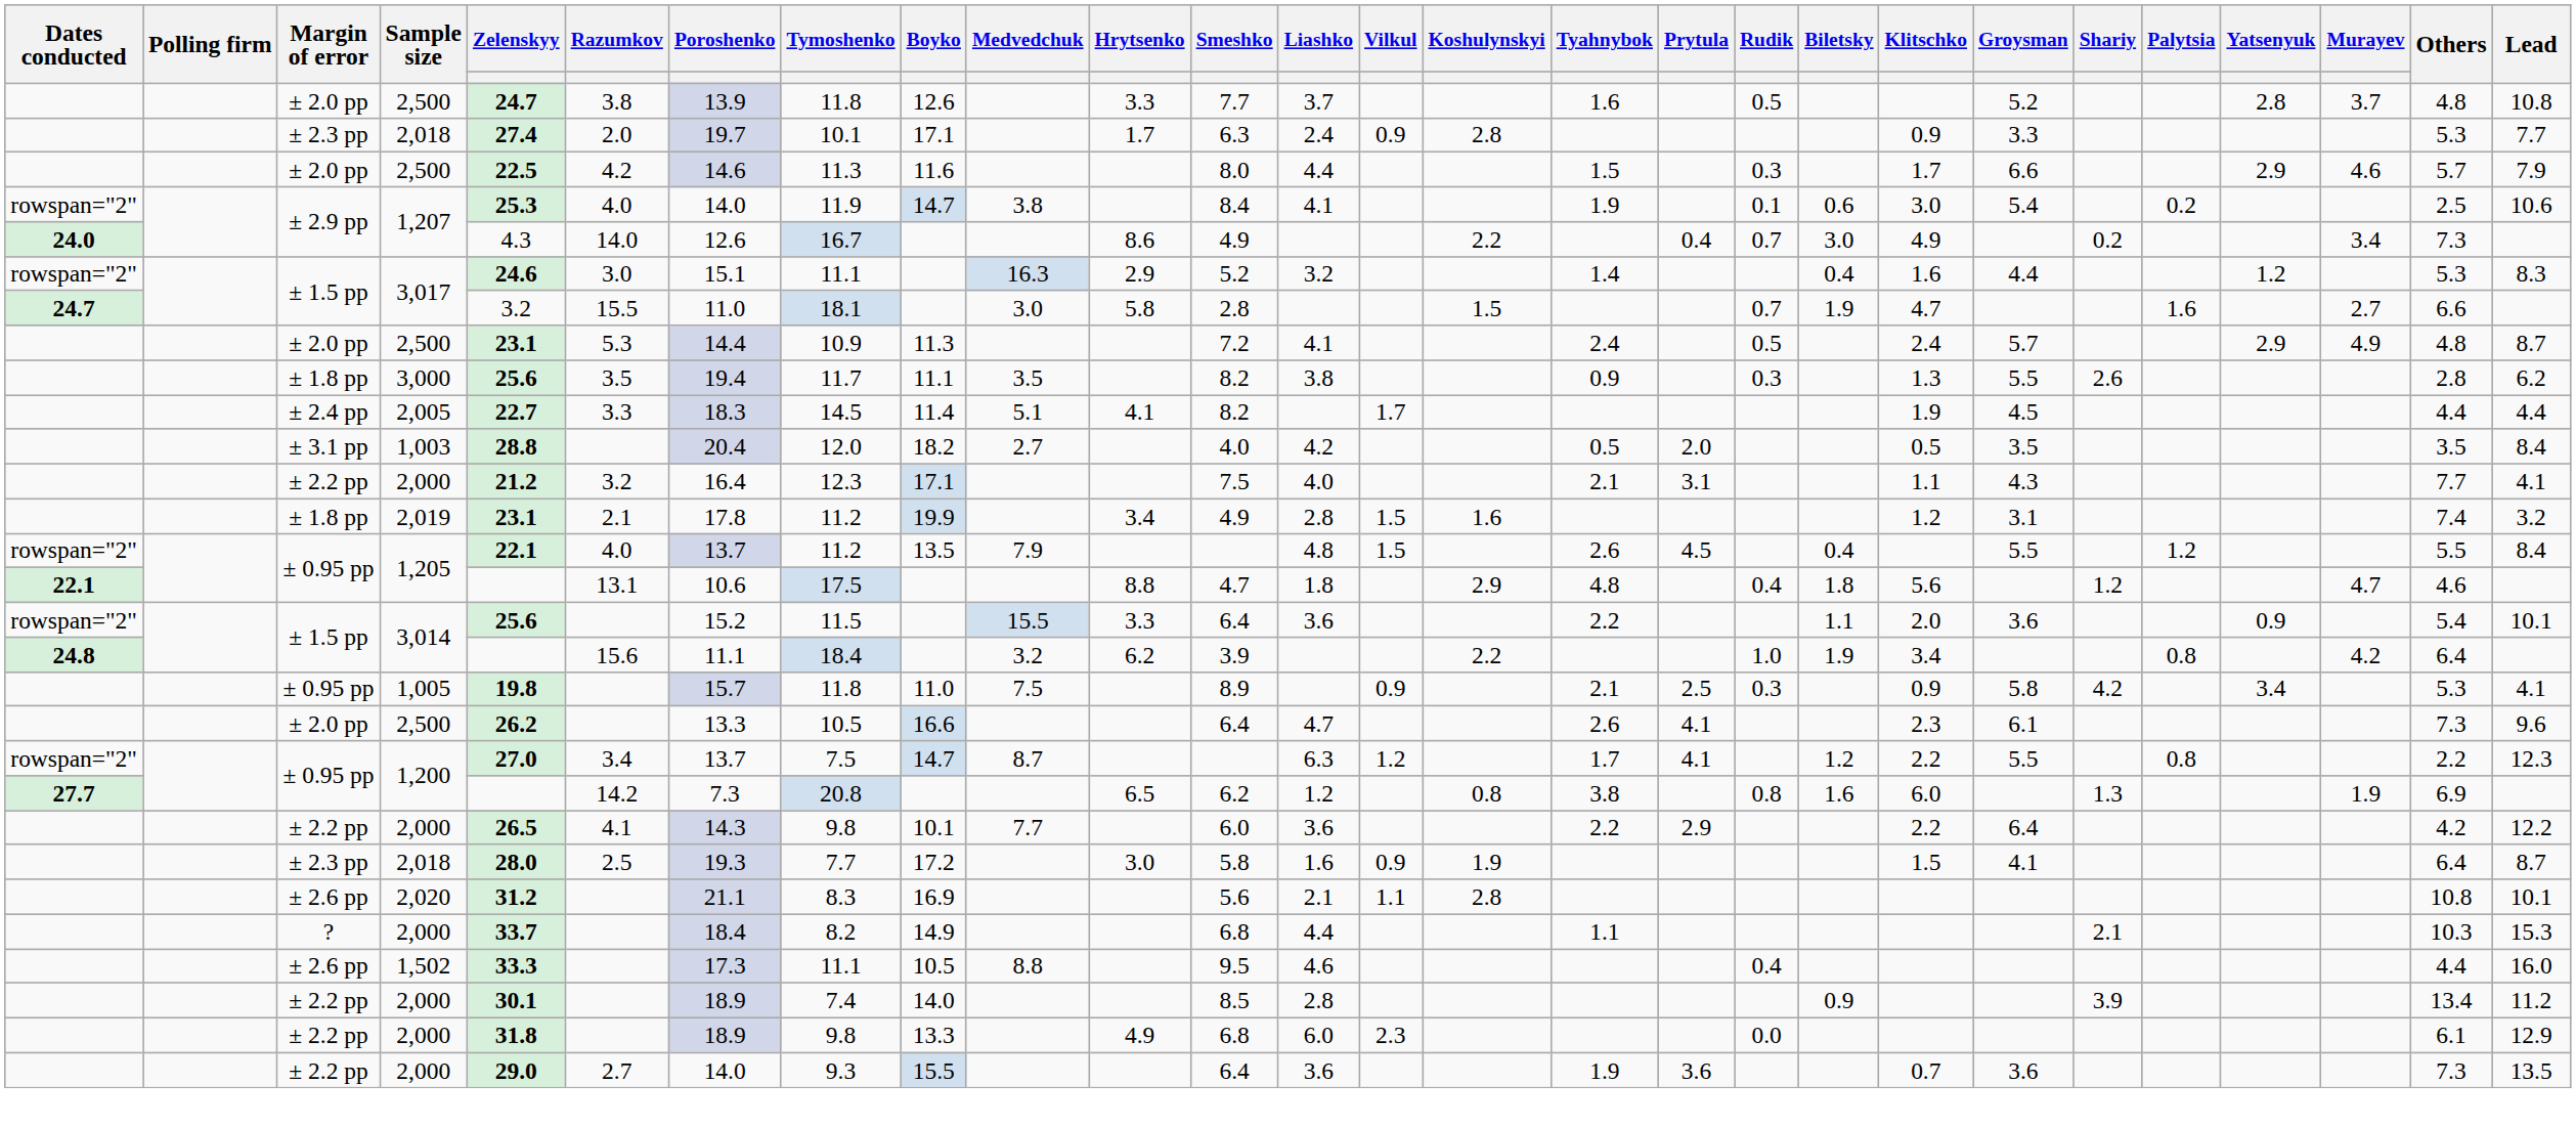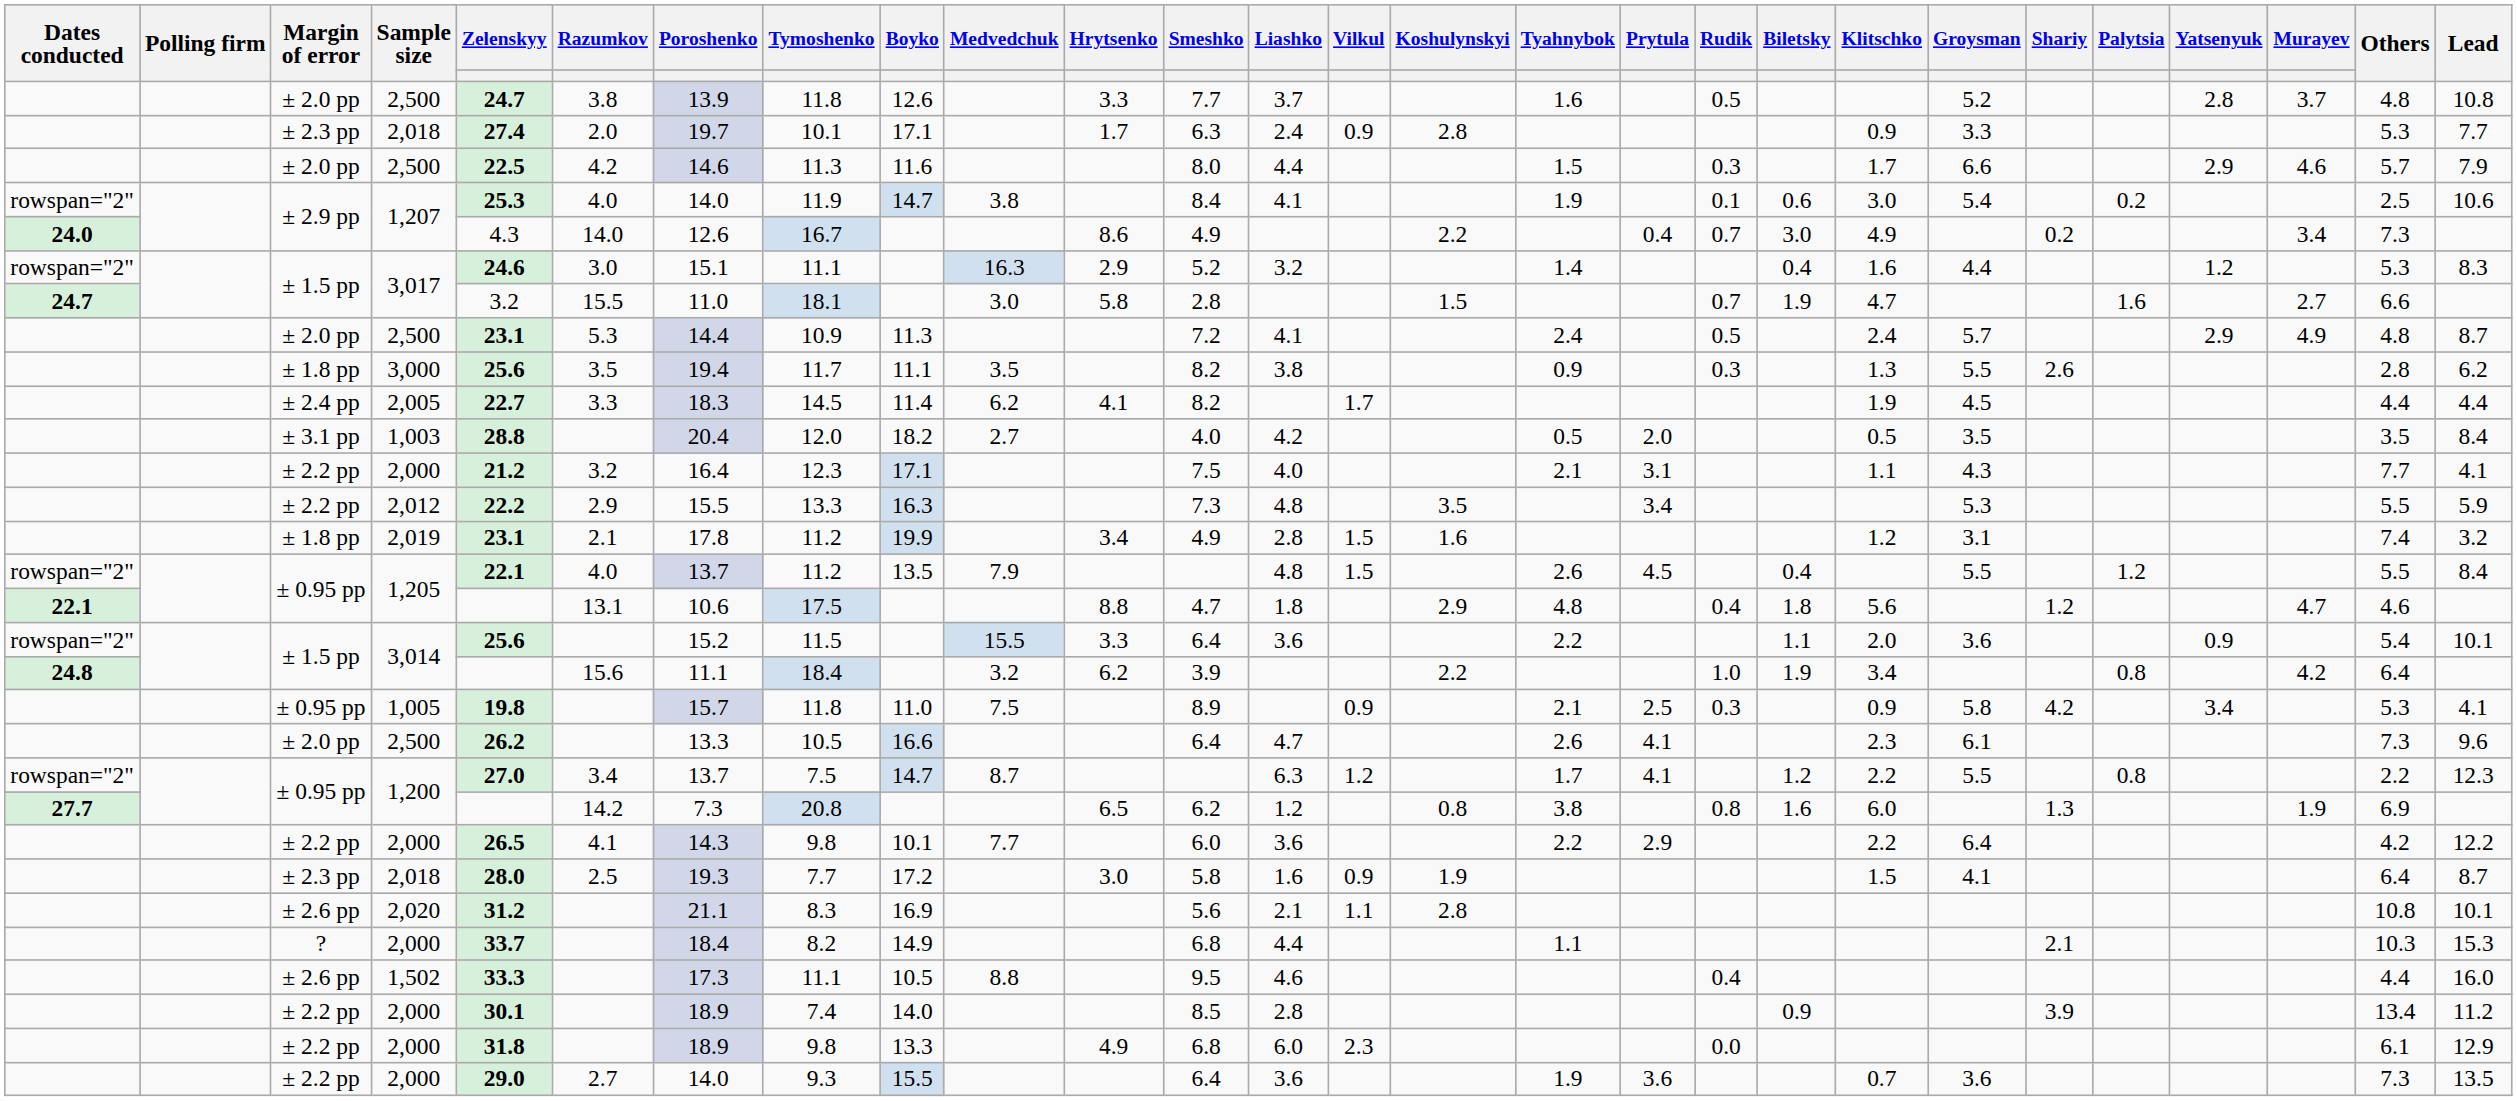2,005 | Medvedchuk: 5.1 -> 6.2
+ row: ± 2.2 pp | 2,012 | 22.2 | 2.9 | 15.5 | 13.3 | 16.3 | 7.3 | 4.8 | 3.5 | 3.4 | 5.3 | 5.5 | 5.9
